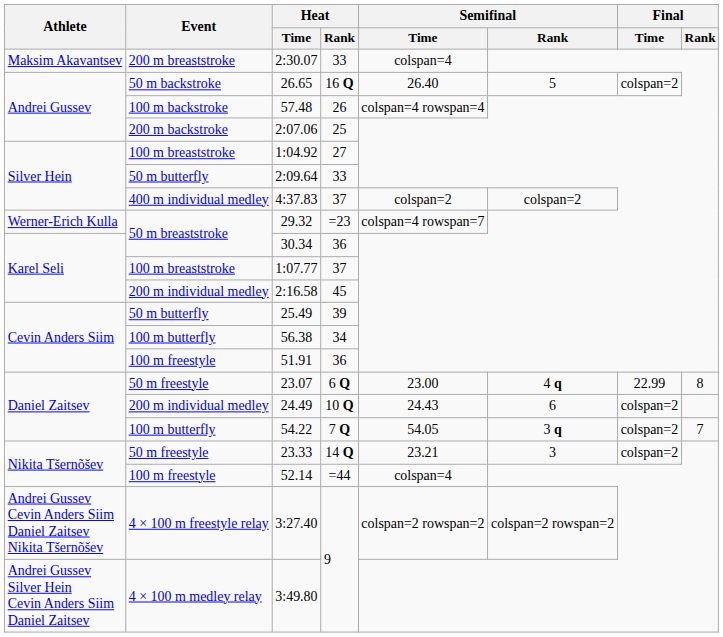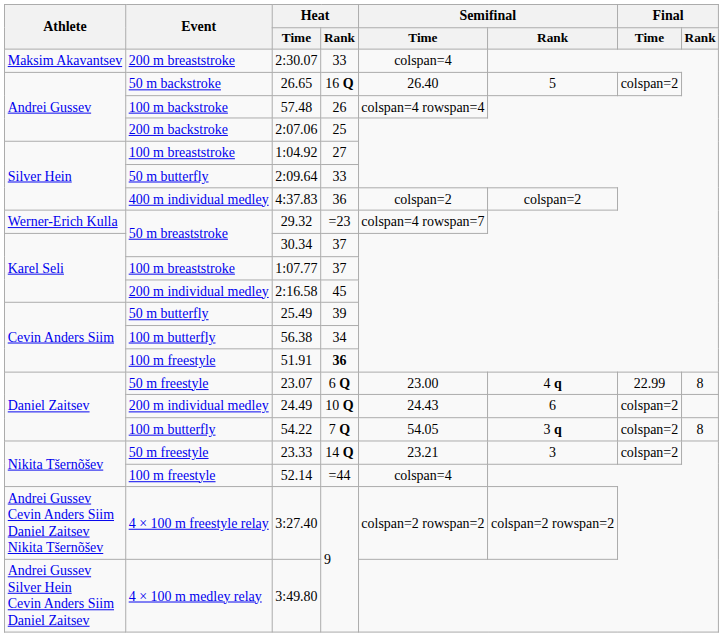4:37.83 | Heat / Rank: 37 -> 36
30.34 | Heat / Rank: 36 -> 37
51.91 | Heat / Rank: normal -> bold
54.22 | Final / Rank: 7 -> 8
